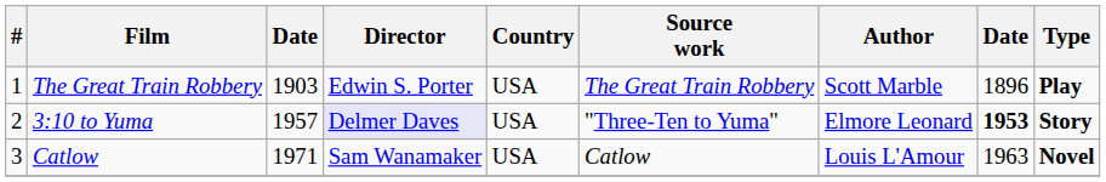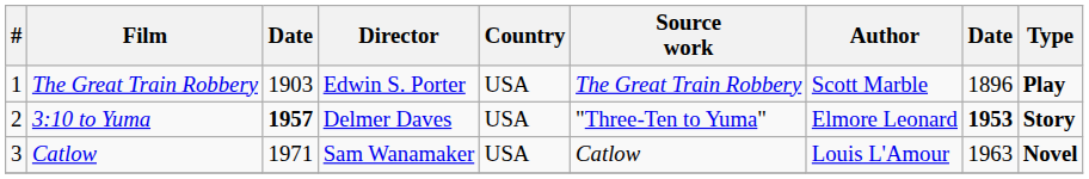3:10 to Yuma | column 3: normal -> bold
3:10 to Yuma | Director: lavender background -> no background
